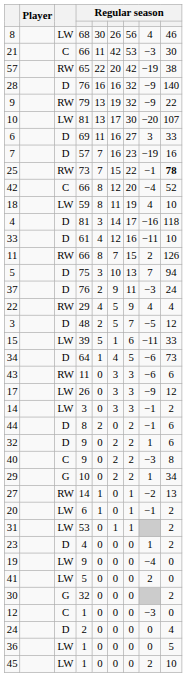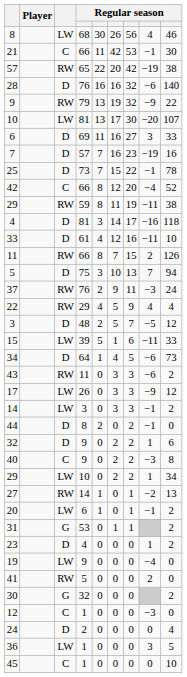21 | column 8: −3 -> −1
28 | column 8: −9 -> −6
25 | column 3: RW -> D
25 | column 9: bold -> normal
- row: 18 | LW | 59 | 8 | 11 | 19 | 4 | 10
+ row: 29 | RW | 59 | 8 | 11 | 19 | −11 | 38
37 | column 3: D -> RW
43 | column 9: 6 -> 2
44 | column 9: 6 -> 0
29 / 10 | column 3: G -> LW
31 | column 3: LW -> G
41 | column 3: LW -> RW
36 | column 8: 0 -> 3
45 | column 3: LW -> C
45 | column 8: 2 -> 0
